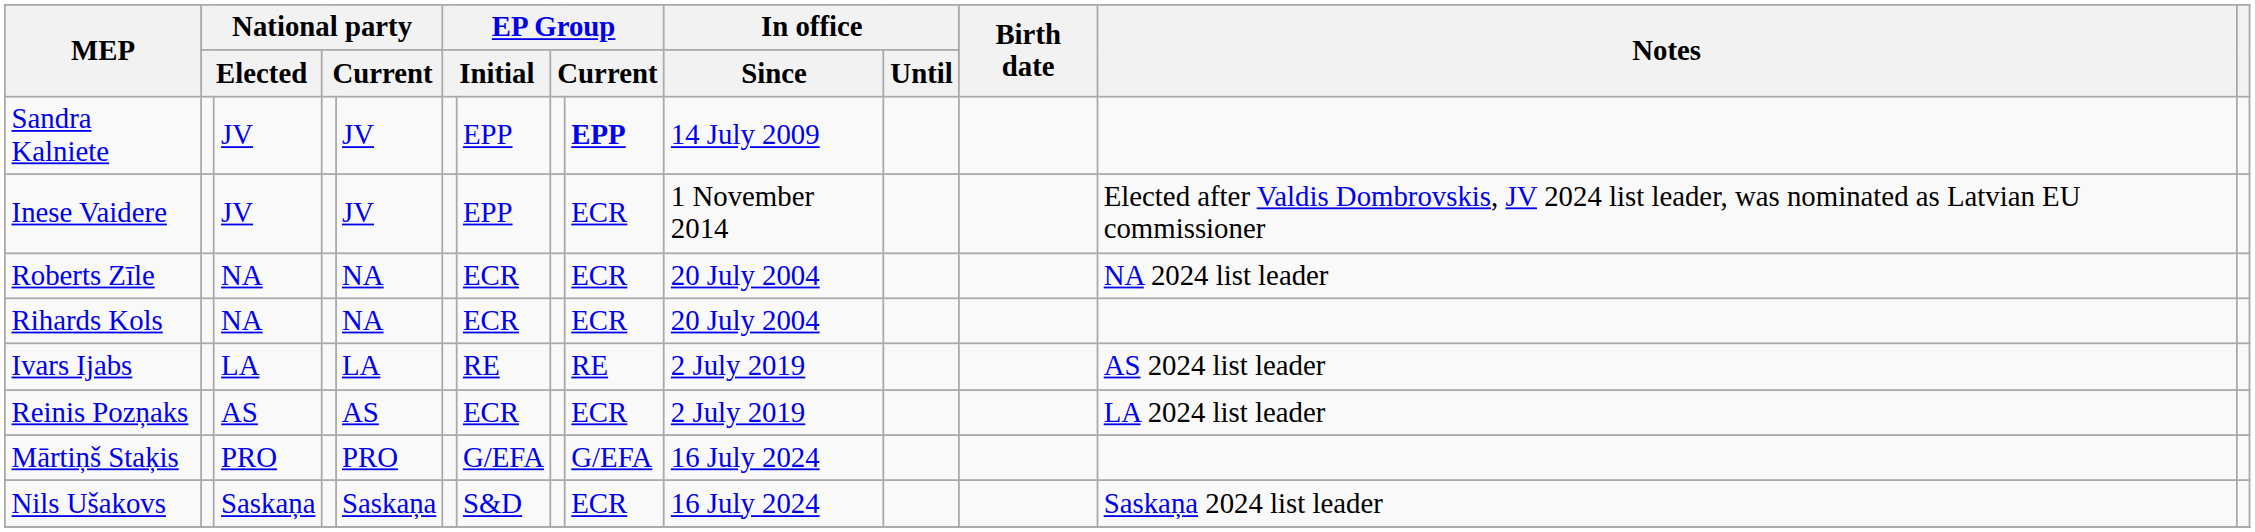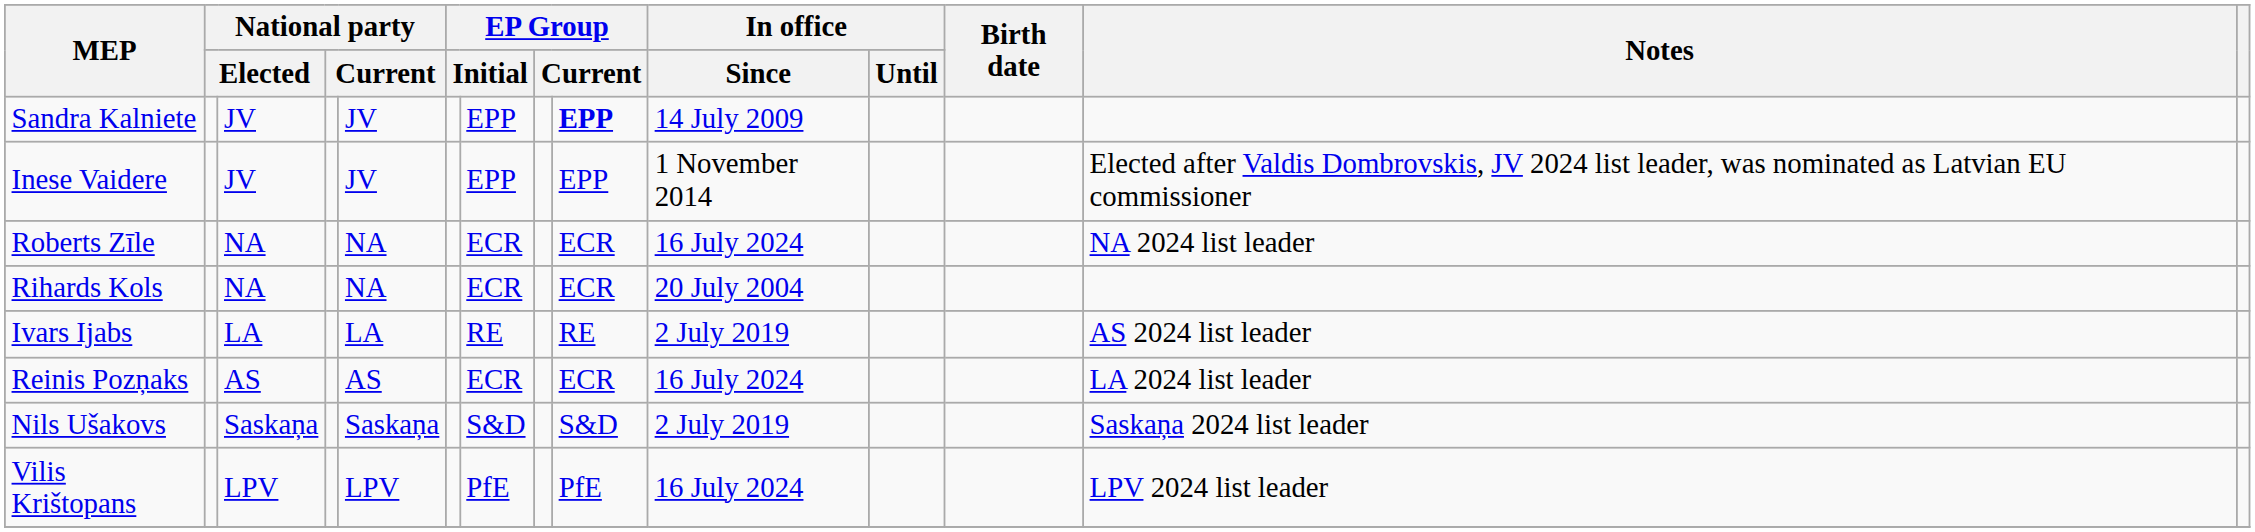Inese Vaidere | column 9: ECR -> EPP
Roberts Zīle | In office / Since: 20 July 2004 -> 16 July 2024
Reinis Pozņaks | In office / Since: 2 July 2019 -> 16 July 2024
- row: Mārtiņš Staķis | PRO | PRO | G/EFA | G/EFA | 16 July 2024
Nils Ušakovs | column 9: ECR -> S&D
Nils Ušakovs | In office / Since: 16 July 2024 -> 2 July 2019
+ row: Vilis Krištopans | LPV | LPV | PfE | PfE | 16 July 2024 | LPV 2024 list leader
